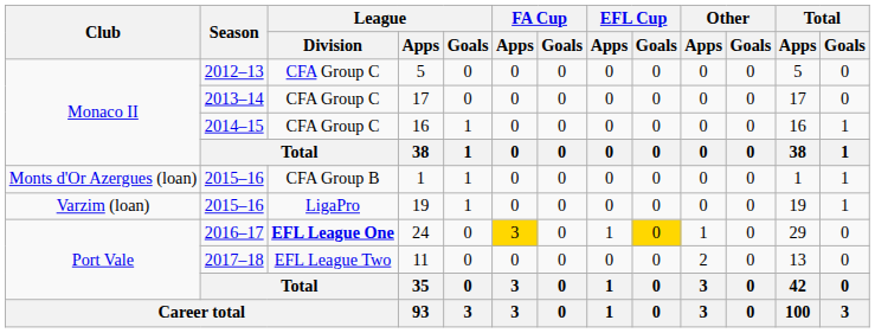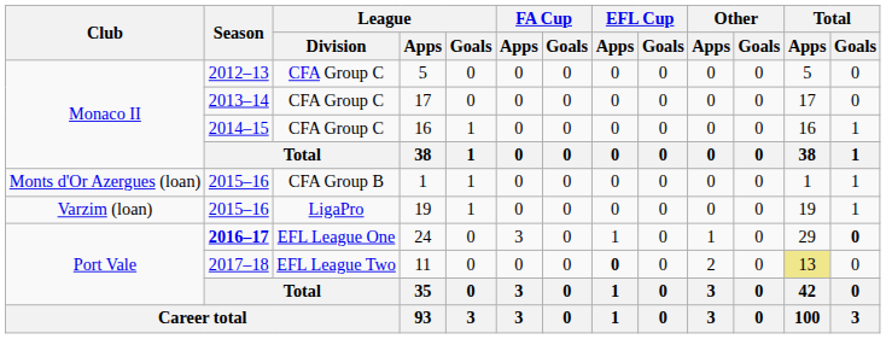24 | Season: normal -> bold
24 | League / Division: bold -> normal
24 | FA Cup / Apps: gold background -> no background
24 | EFL Cup / Goals: gold background -> no background
24 | Total / Goals: normal -> bold
11 | EFL Cup / Apps: normal -> bold
11 | Total / Apps: no background -> khaki background
